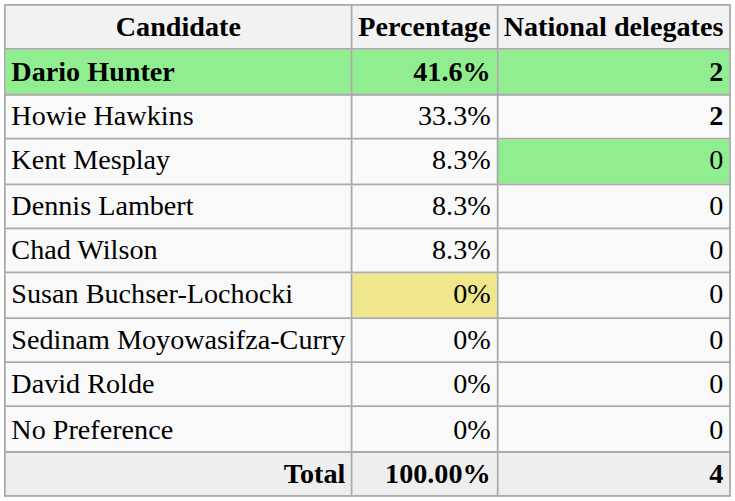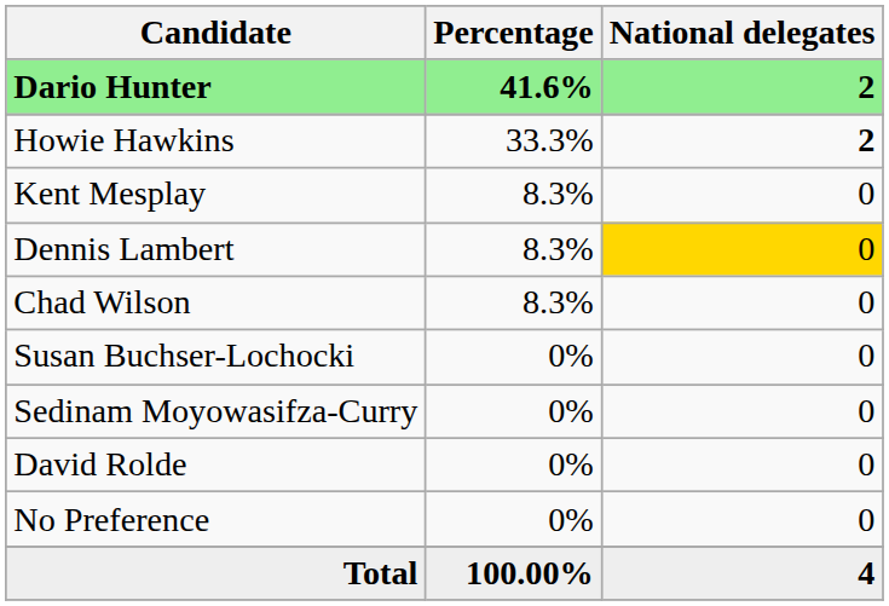Kent Mesplay | National delegates: lightgreen background -> no background
Dennis Lambert | National delegates: no background -> gold background
Susan Buchser-Lochocki | Percentage: khaki background -> no background
